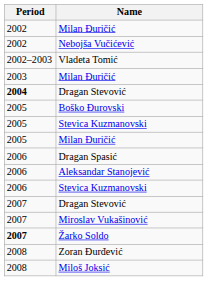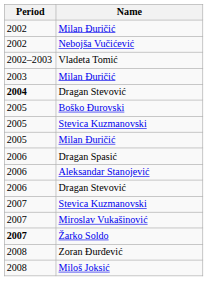row 12 | Name: Stevica Kuzmanovski -> Dragan Stevović
row 13 | Name: Dragan Stevović -> Stevica Kuzmanovski
